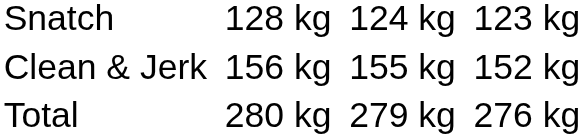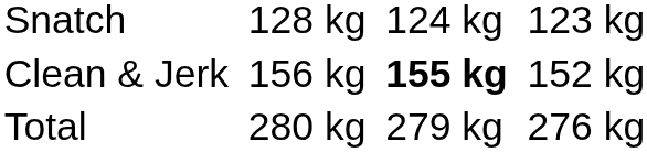Clean & Jerk | column 3: normal -> bold
